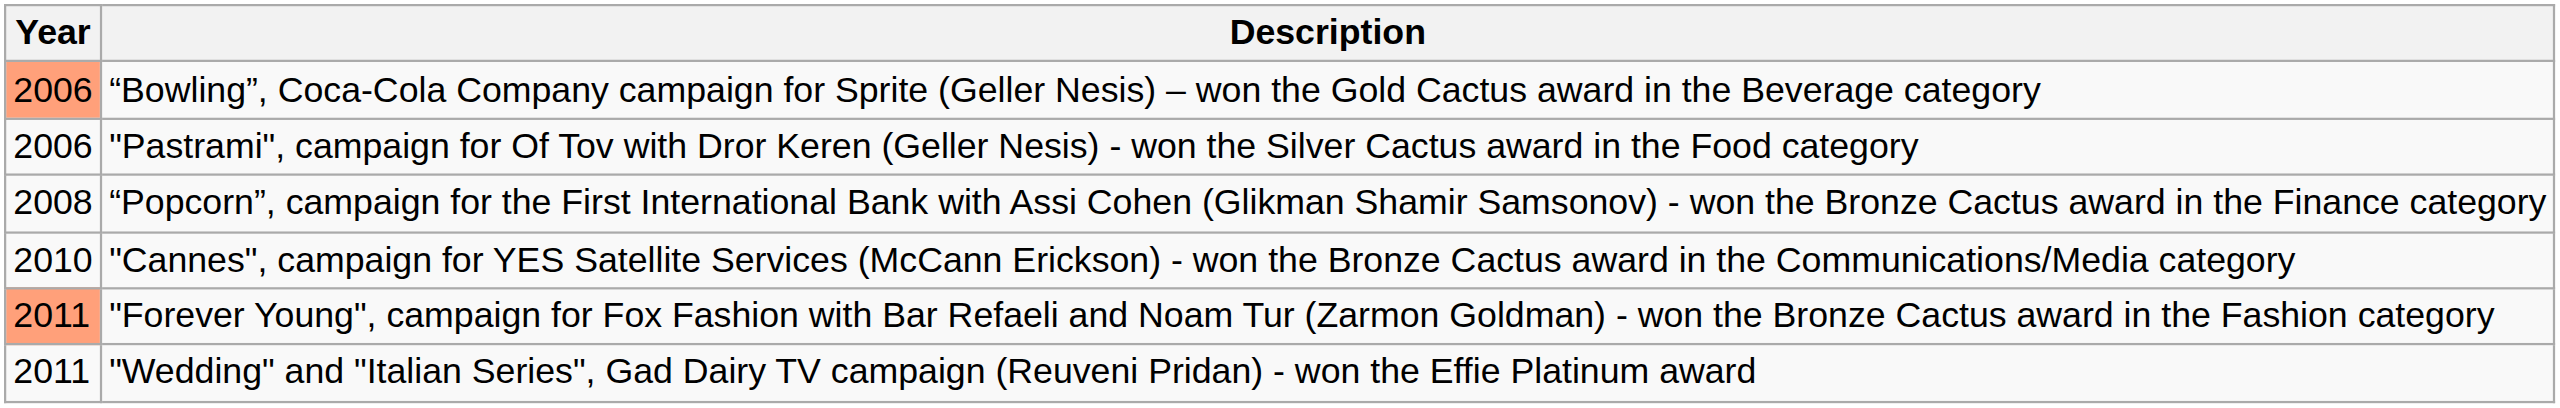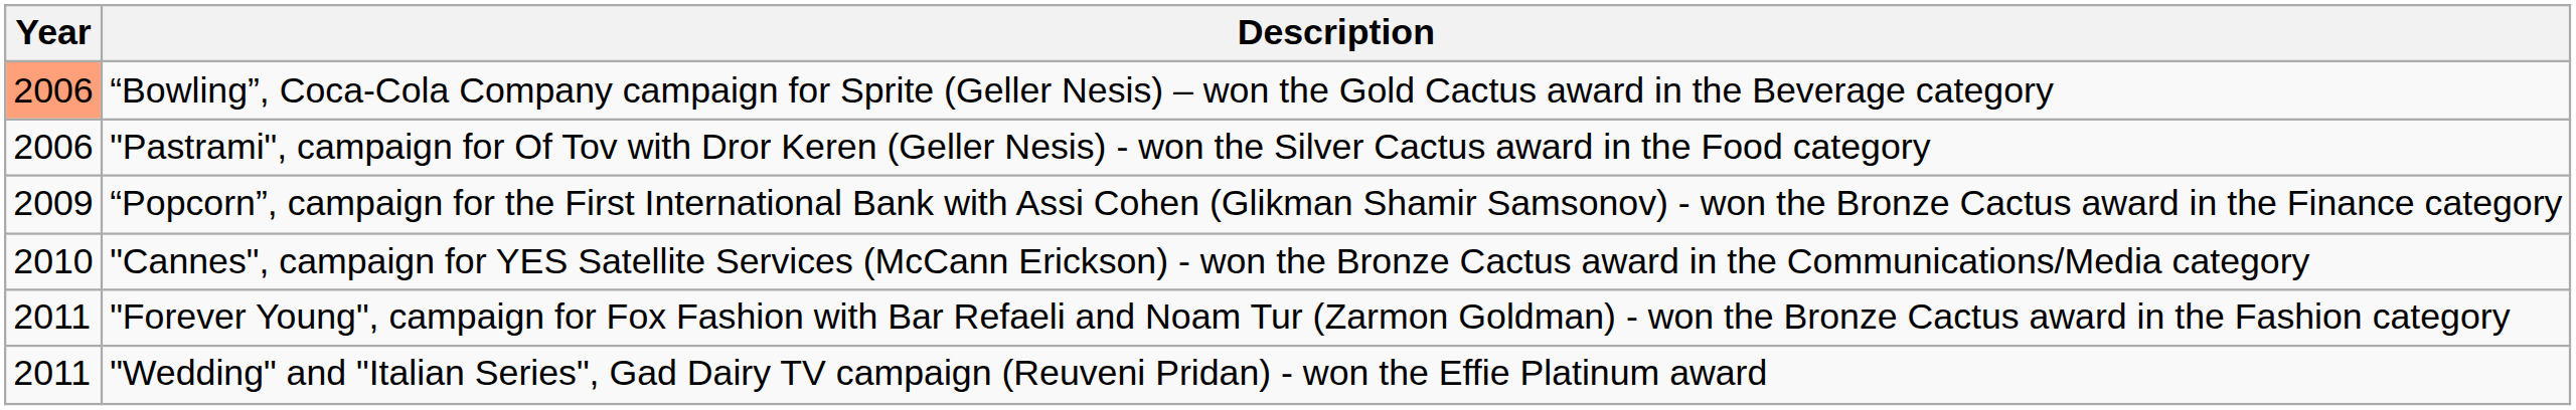row 4 | Year: 2008 -> 2009
row 6 | Year: lightsalmon background -> no background
